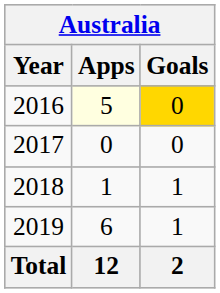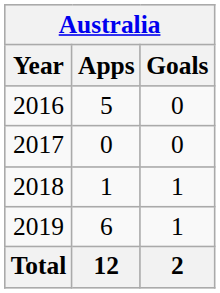2016 | Apps: lightyellow background -> no background
2016 | Goals: gold background -> no background
